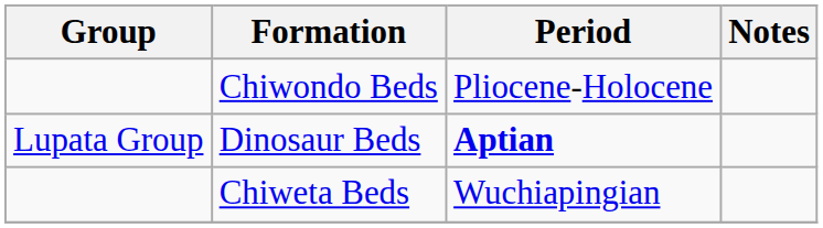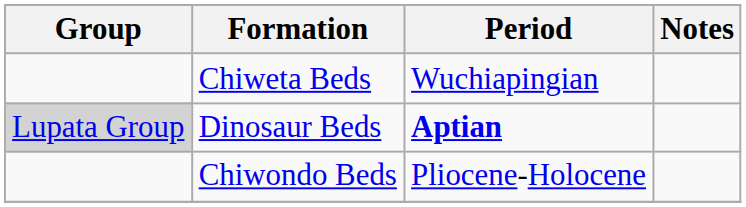rows swapped: Chiwondo Beds <-> Chiweta Beds
Dinosaur Beds | Group: no background -> lightgrey background
